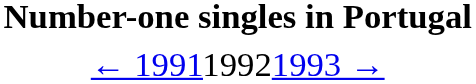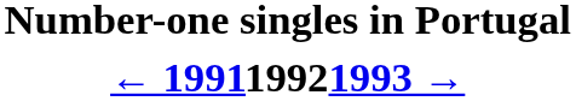row 2 | column 1: normal -> bold
